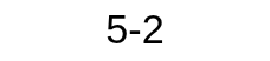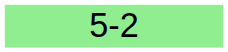row 1 | column 1: no background -> lightgreen background
